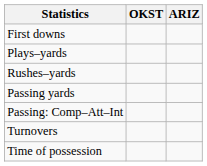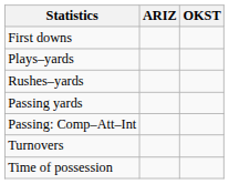columns swapped: OKST <-> ARIZ
